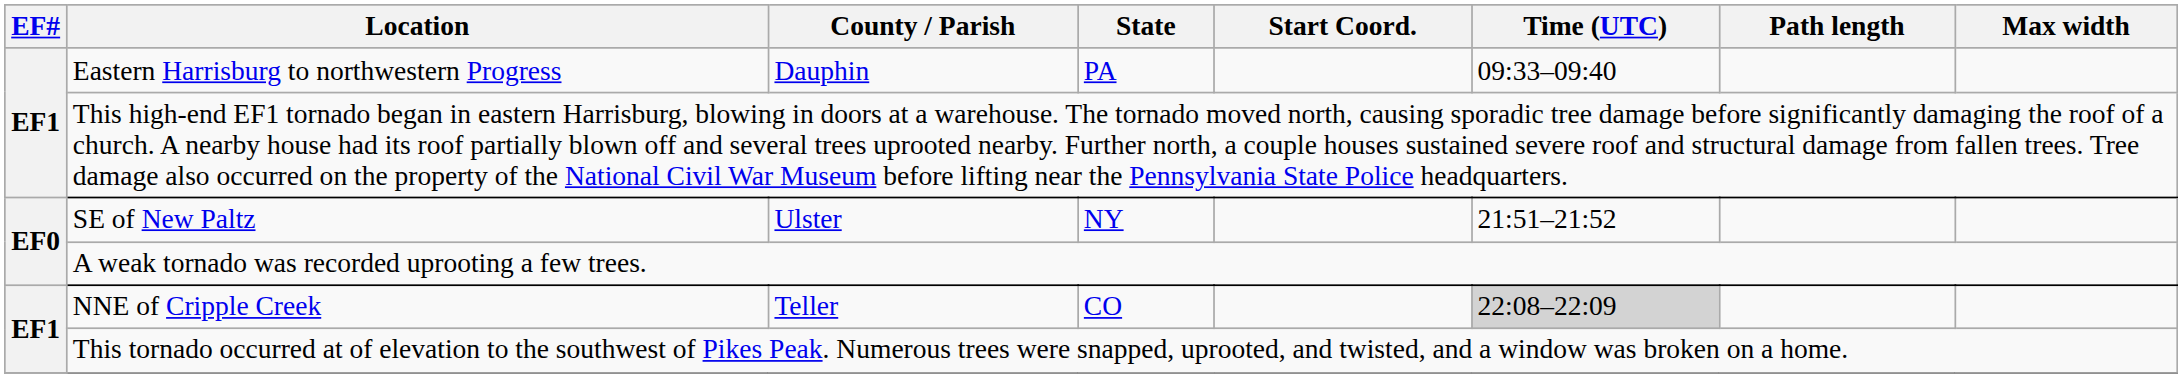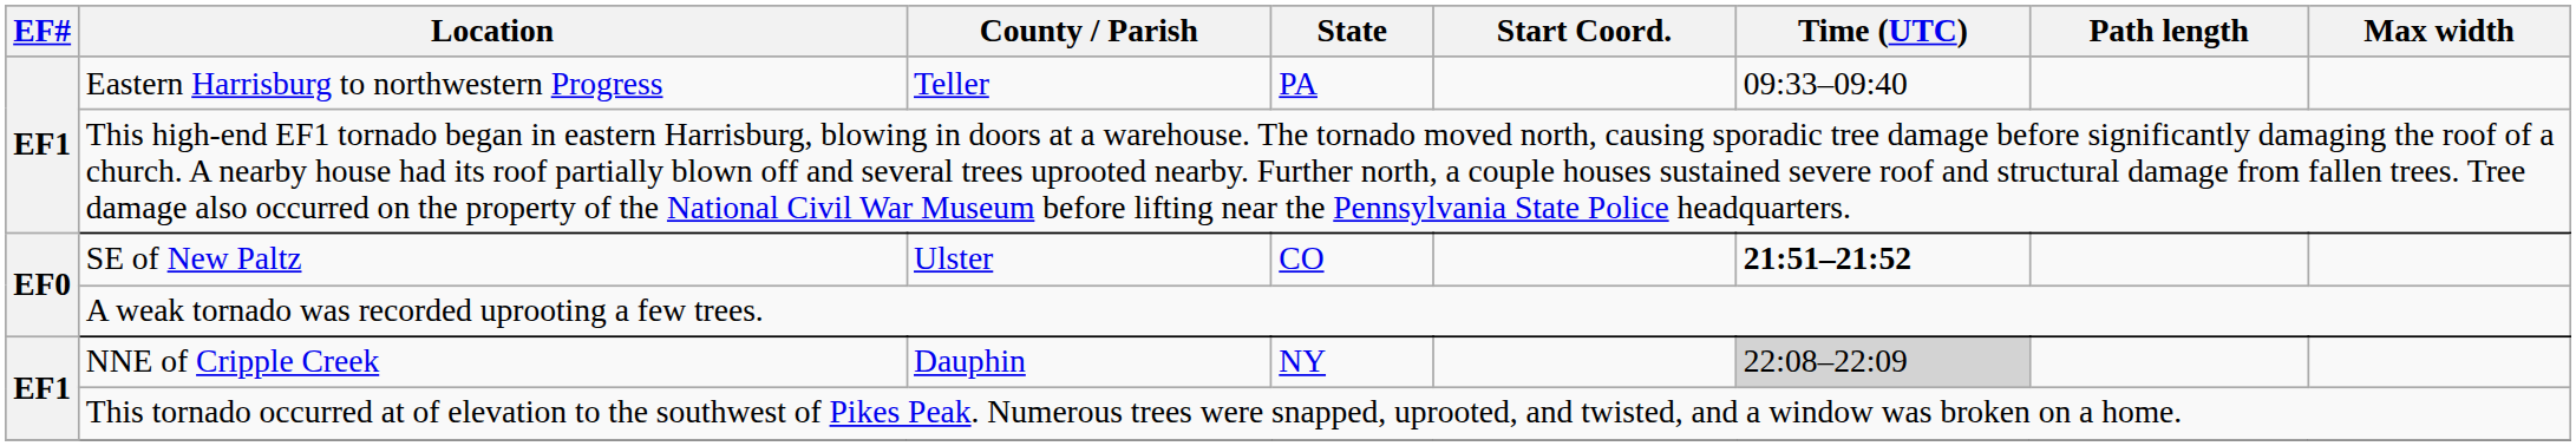Eastern Harrisburg to northwestern Progress | County / Parish: Dauphin -> Teller
SE of New Paltz | State: NY -> CO
SE of New Paltz | Time (UTC): normal -> bold
NNE of Cripple Creek | County / Parish: Teller -> Dauphin
NNE of Cripple Creek | State: CO -> NY
